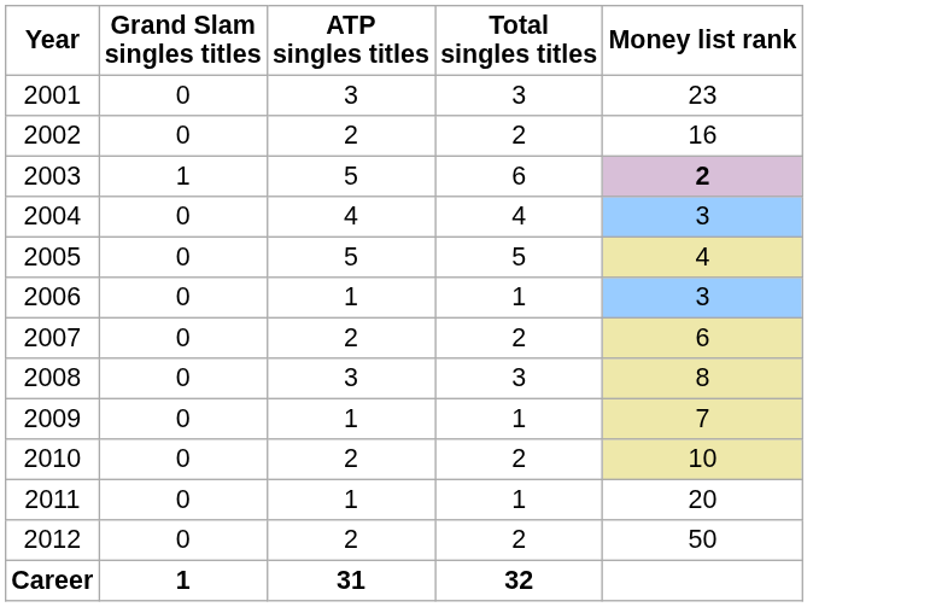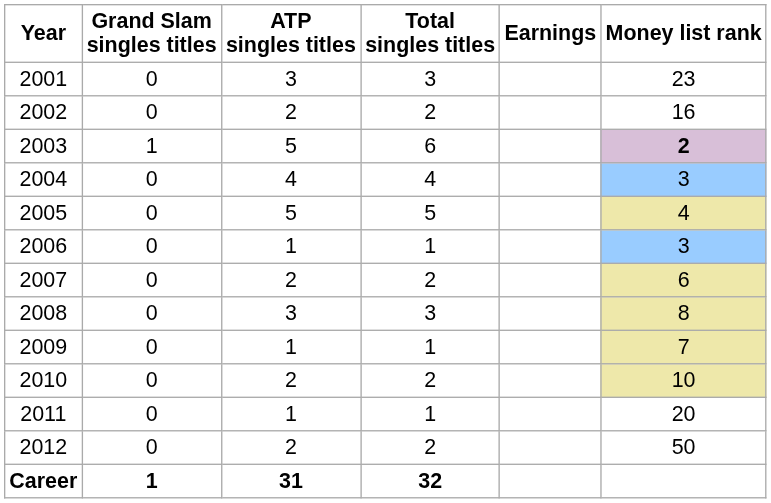+ column: Earnings
